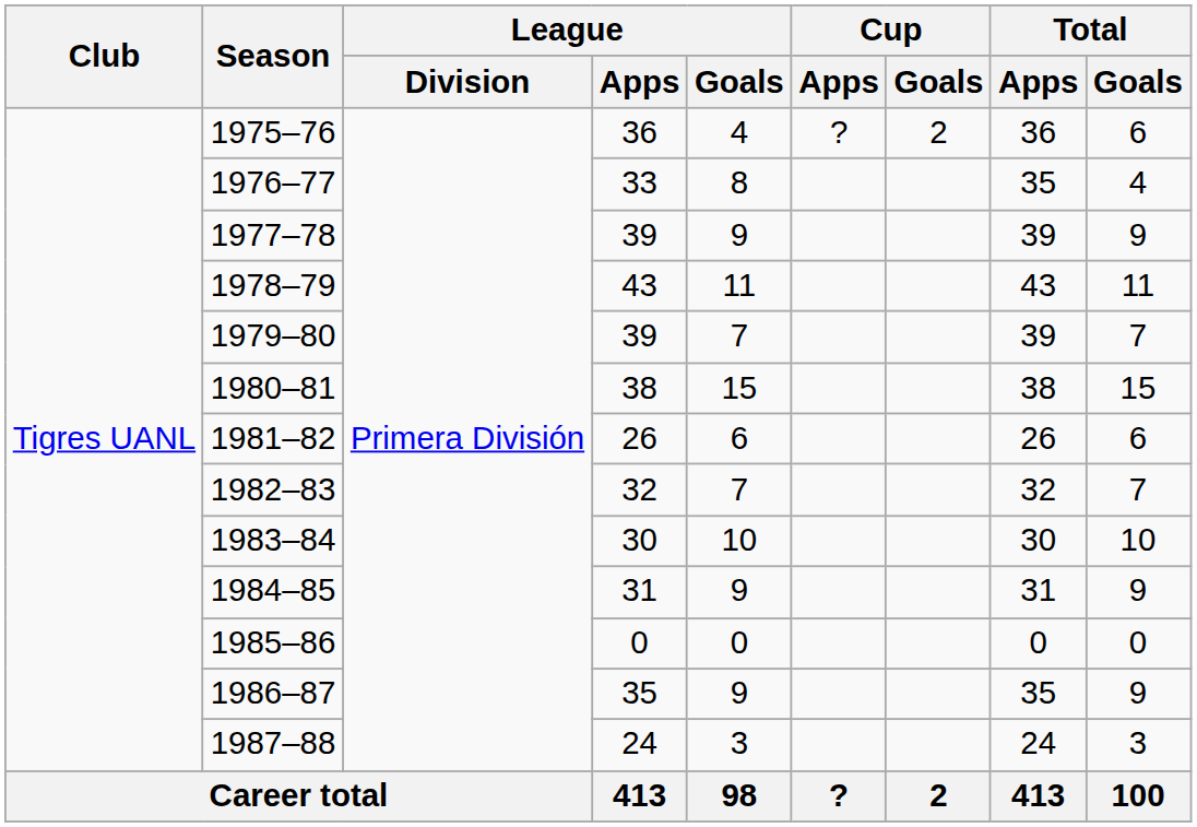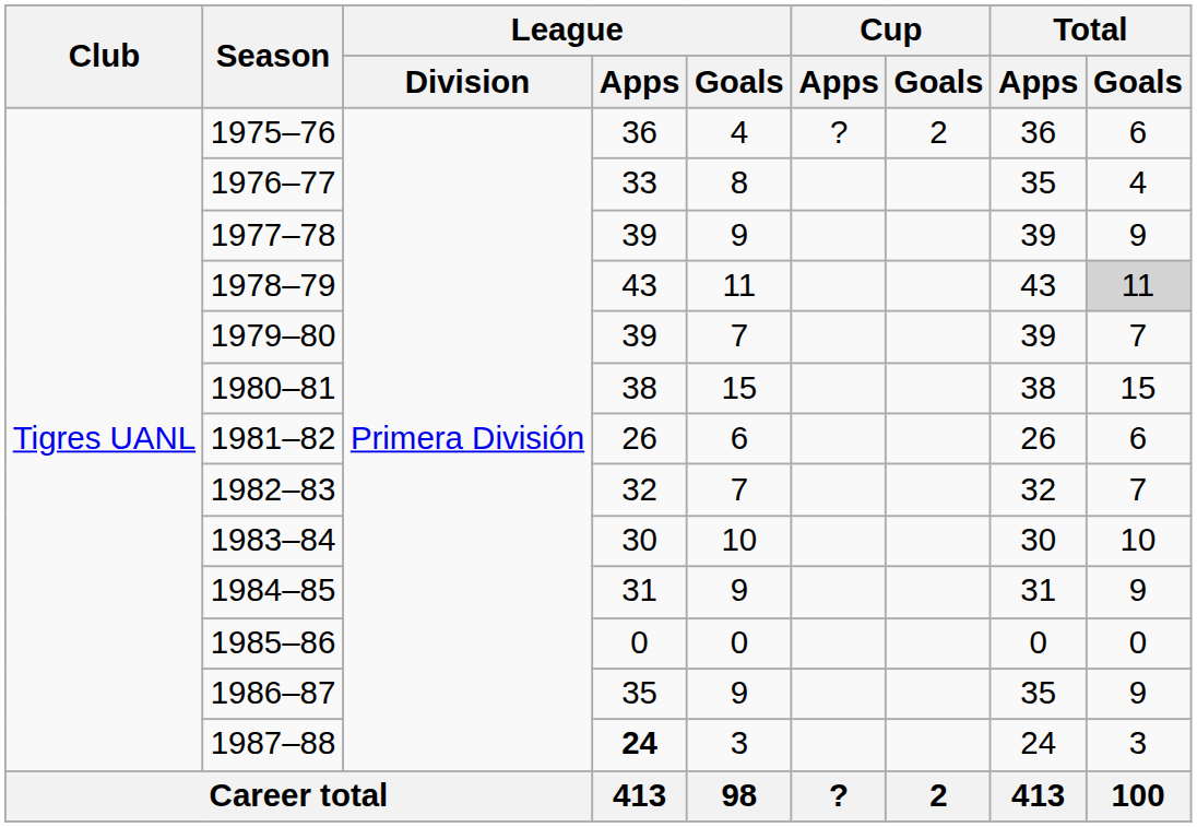1978–79 | Total / Goals: no background -> lightgrey background
1987–88 | League / Apps: normal -> bold
